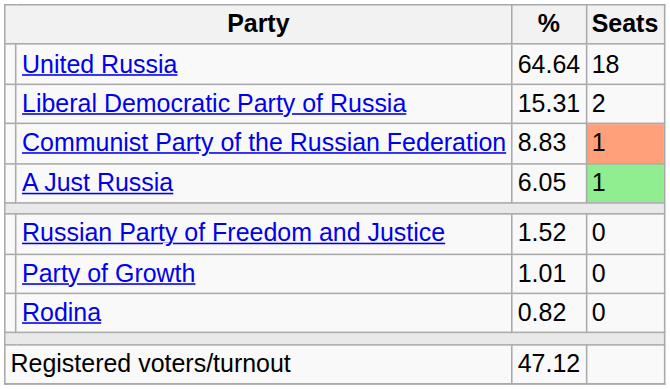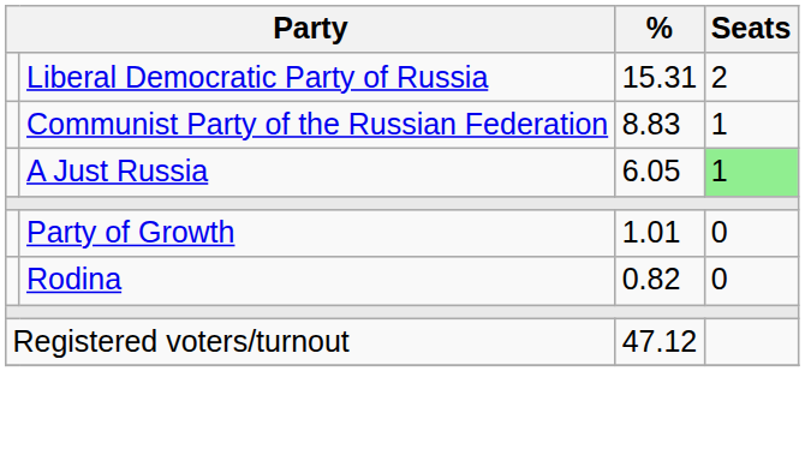- row: United Russia | 64.64 | 18
Communist Party of the Russian Federation | Seats: lightsalmon background -> no background
- row: Russian Party of Freedom and Justice | 1.52 | 0
